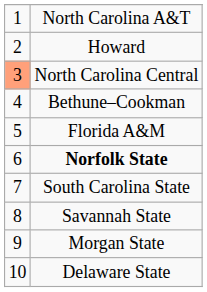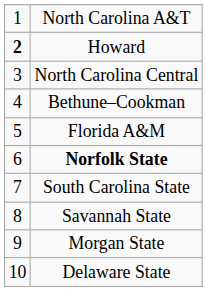Howard | column 1: normal -> bold
North Carolina Central | column 1: lightsalmon background -> no background
